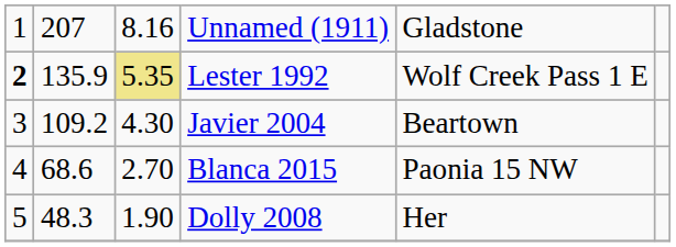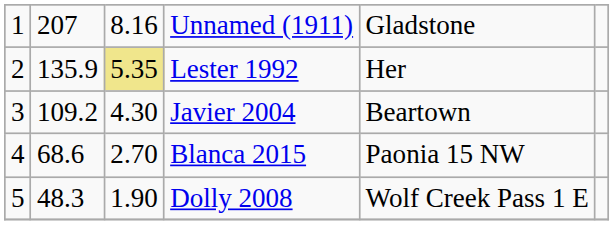Lester 1992 | column 1: bold -> normal
Lester 1992 | column 5: Wolf Creek Pass 1 E -> Her
Dolly 2008 | column 5: Her -> Wolf Creek Pass 1 E
